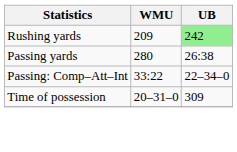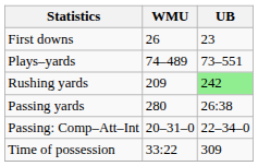+ row: First downs | 26 | 23
+ row: Plays–yards | 74–489 | 73–551
Passing: Comp–Att–Int | WMU: 33:22 -> 20–31–0
Time of possession | WMU: 20–31–0 -> 33:22
